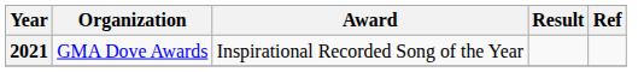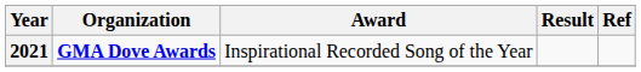2021 | Organization: normal -> bold
